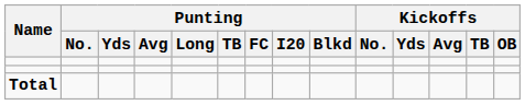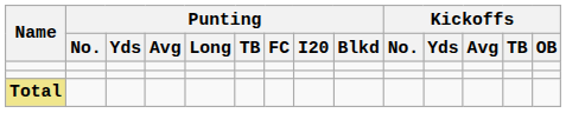row 5 | Name: no background -> khaki background
